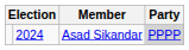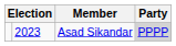Asad Sikandar | column 2: 2024 -> 2023
